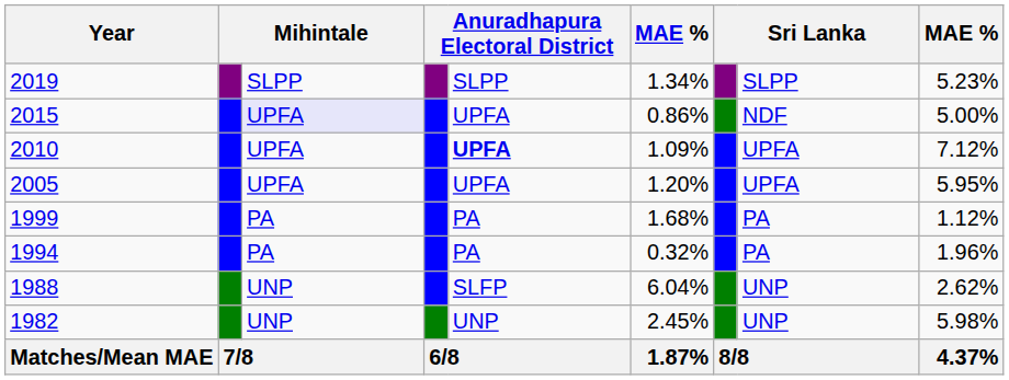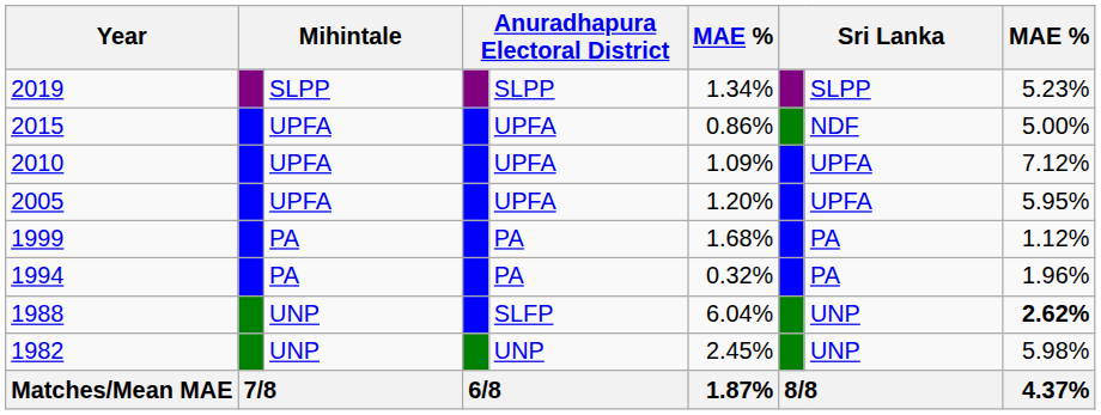2015 | column 3: lavender background -> no background
2010 | column 5: bold -> normal
1988 | column 9: normal -> bold
